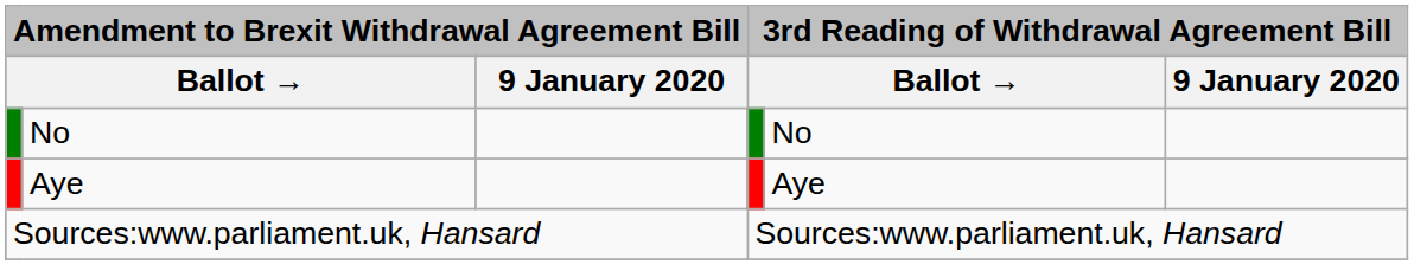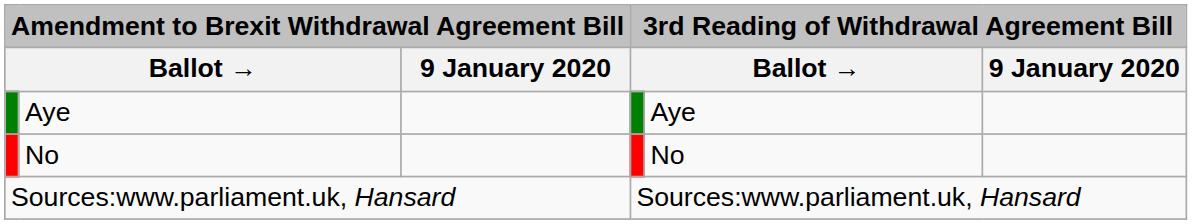row 3 | column 2: No -> Aye
row 3 | column 5: No -> Aye
row 4 | column 2: Aye -> No
row 4 | column 5: Aye -> No
